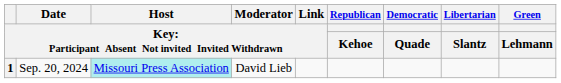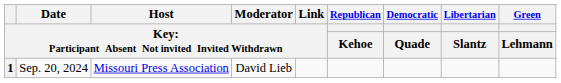1 | column 3: paleturquoise background -> no background
